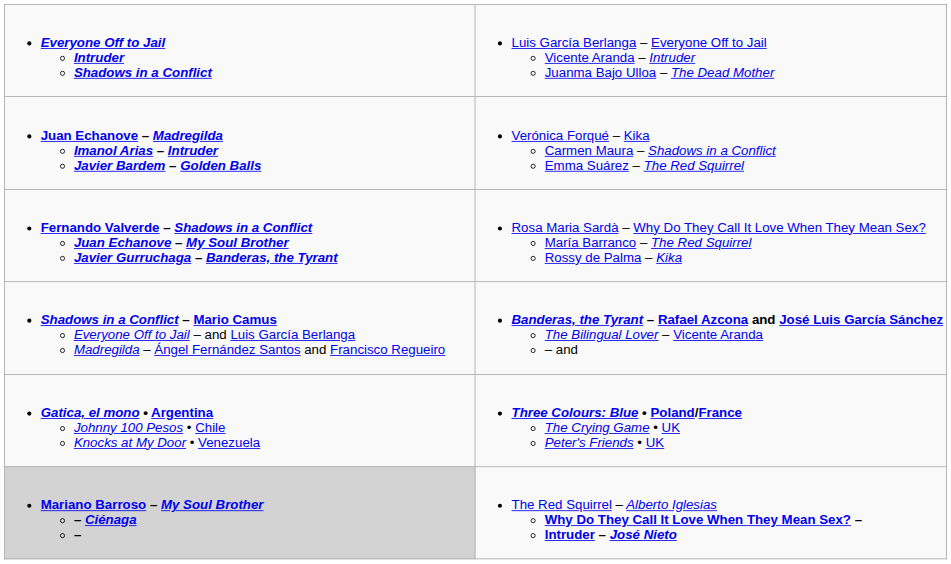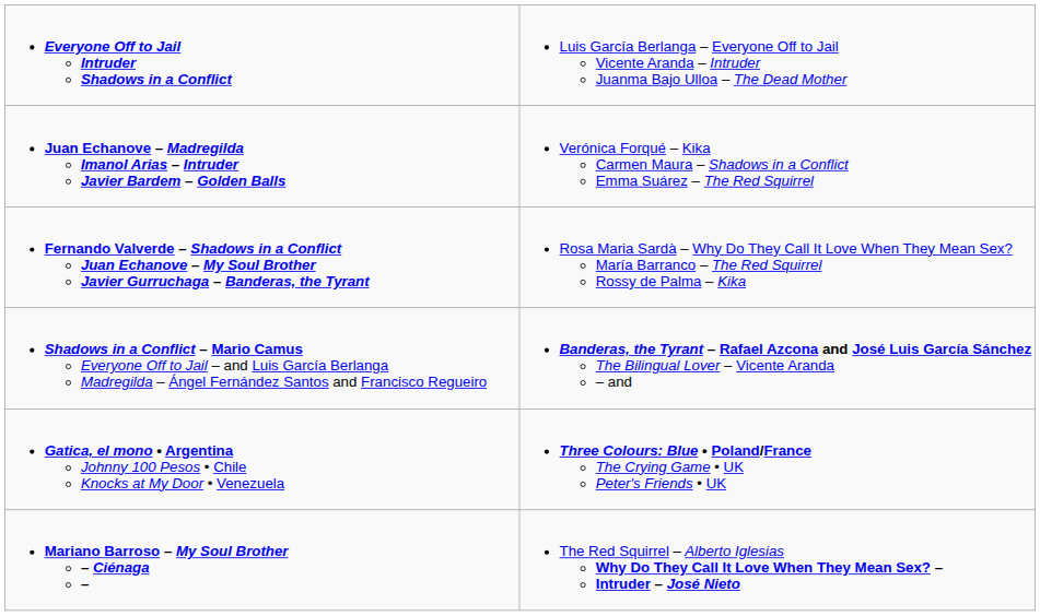row 6 | column 1: lightgrey background -> no background
